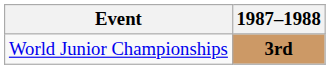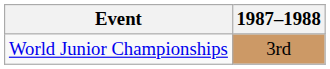World Junior Championships | 1987–1988: bold -> normal
